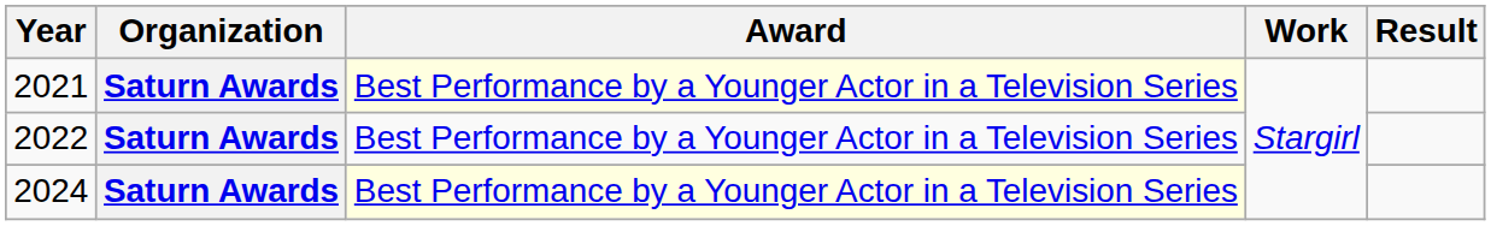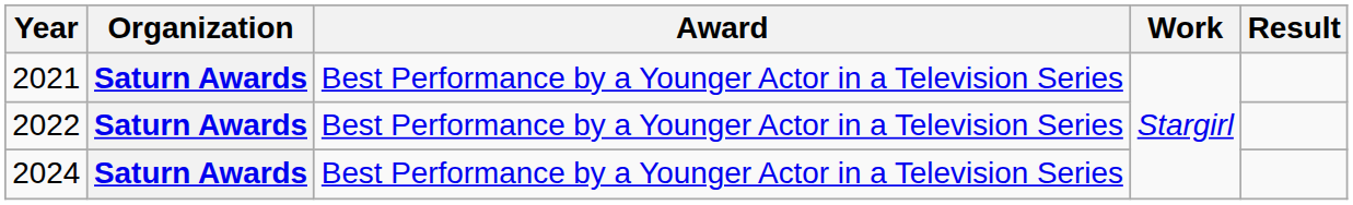2021 | Award: lightyellow background -> no background
2024 | Award: lightyellow background -> no background
